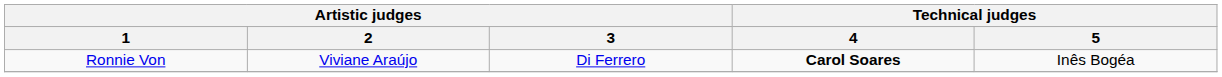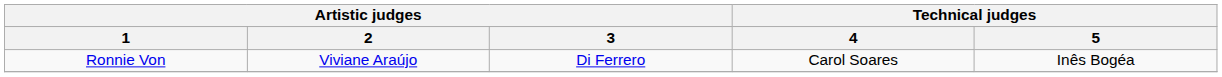Ronnie Von | Technical judges / 4: bold -> normal
